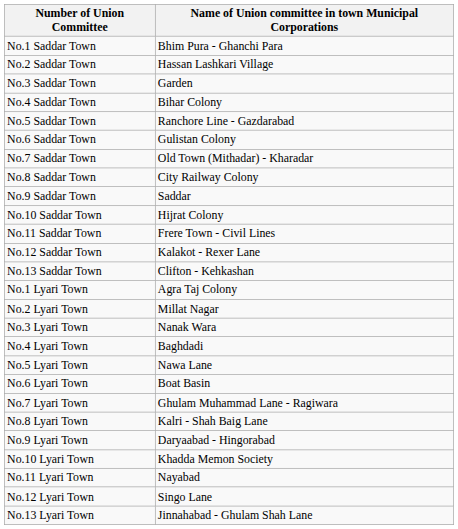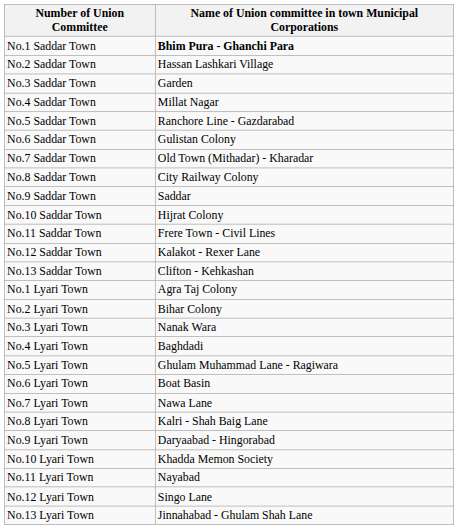No.1 Saddar Town | Name of Union committee in town Municipal Corporations: normal -> bold
No.4 Saddar Town | Name of Union committee in town Municipal Corporations: Bihar Colony -> Millat Nagar
No.2 Lyari Town | Name of Union committee in town Municipal Corporations: Millat Nagar -> Bihar Colony
No.5 Lyari Town | Name of Union committee in town Municipal Corporations: Nawa Lane -> Ghulam Muhammad Lane - Ragiwara
No.7 Lyari Town | Name of Union committee in town Municipal Corporations: Ghulam Muhammad Lane - Ragiwara -> Nawa Lane
